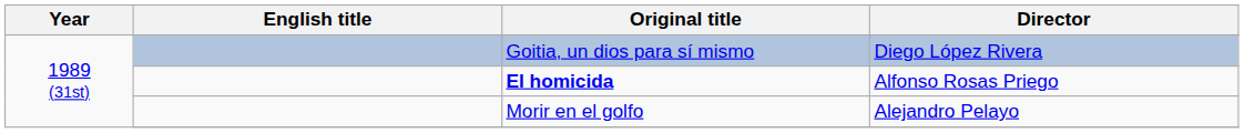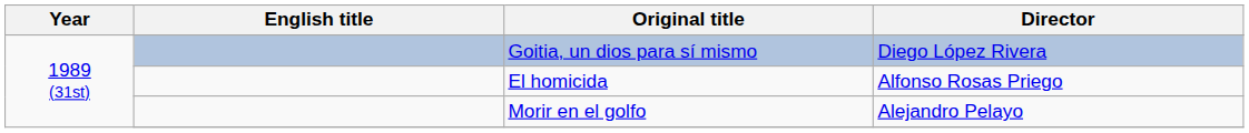El homicida | Original title: bold -> normal
